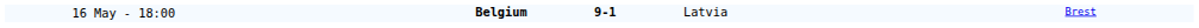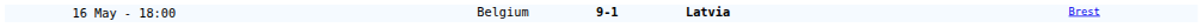Belgium | column 2: bold -> normal
Belgium | column 4: normal -> bold
